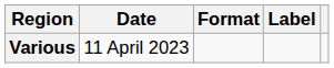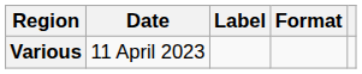columns swapped: Format <-> Label
